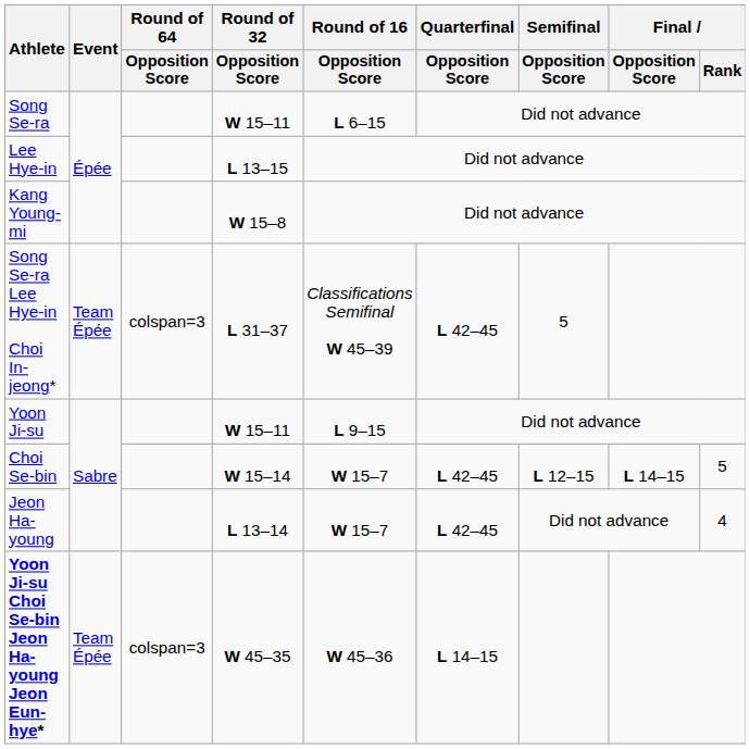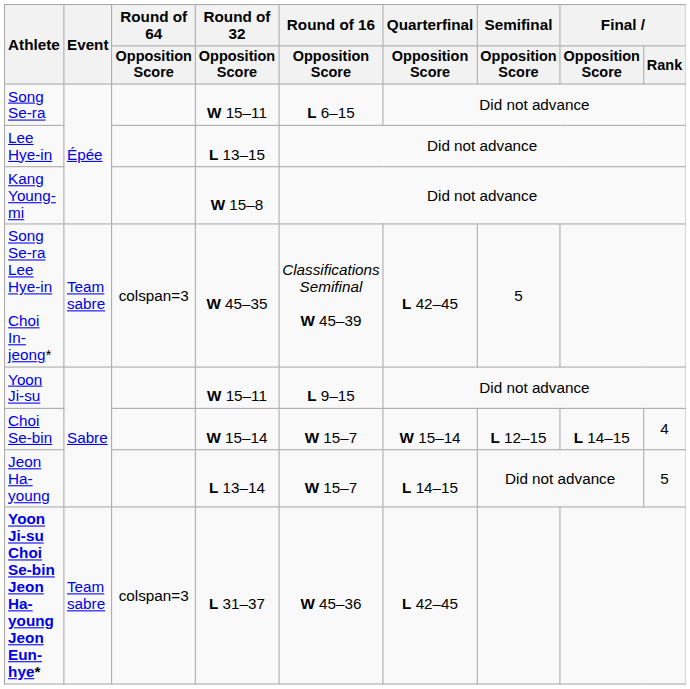Song Se-ra Lee Hye-in Choi In-jeong* | Event: Team Épée -> Team sabre
Song Se-ra Lee Hye-in Choi In-jeong* | Round of 32 / Opposition Score: L 31–37 -> W 45–35
Choi Se-bin | Quarterfinal / Opposition Score: L 42–45 -> W 15–14
Choi Se-bin | Final / Rank: 5 -> 4
Jeon Ha-young | Quarterfinal / Opposition Score: L 42–45 -> L 14–15
Jeon Ha-young | Final / Rank: 4 -> 5
Yoon Ji-su Choi Se-bin Jeon Ha-young Jeon Eun-hye* | Event: Team Épée -> Team sabre
Yoon Ji-su Choi Se-bin Jeon Ha-young Jeon Eun-hye* | Round of 32 / Opposition Score: W 45–35 -> L 31–37
Yoon Ji-su Choi Se-bin Jeon Ha-young Jeon Eun-hye* | Quarterfinal / Opposition Score: L 14–15 -> L 42–45
